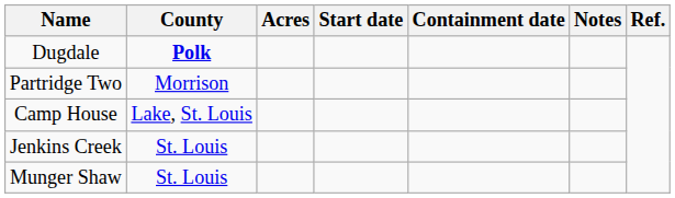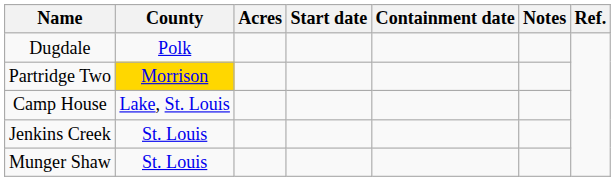Dugdale | County: bold -> normal
Partridge Two | County: no background -> gold background
